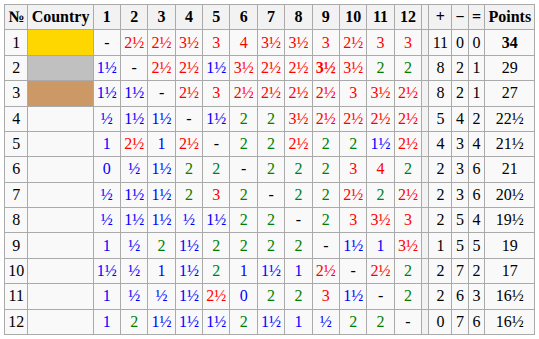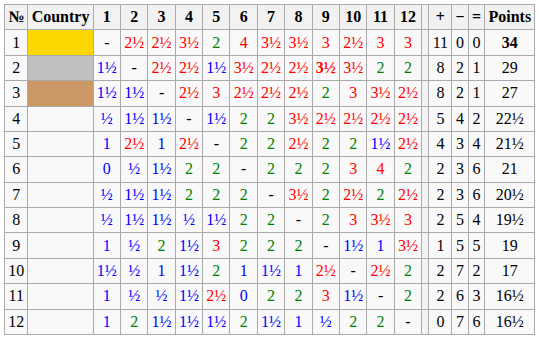row 2 | 5: 3 -> 2
row 4 | 9: 2½ -> 2
row 8 | 5: 3 -> 2
row 8 | 8: 2 -> 3½
row 10 | 5: 2 -> 3
